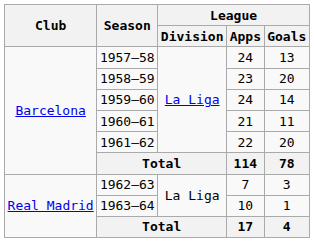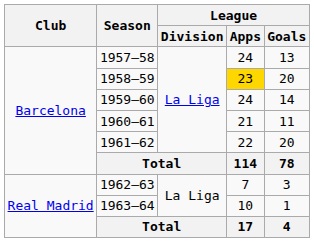1958–59 | League / Apps: no background -> gold background
